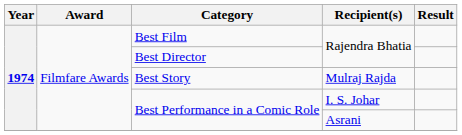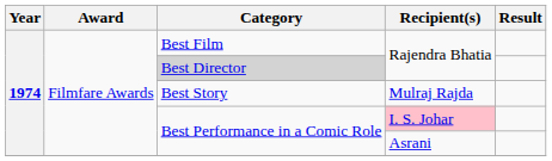Best Director | Category: no background -> lightgrey background
Best Performance in a Comic Role / I. S. Johar | Recipient(s): no background -> pink background
